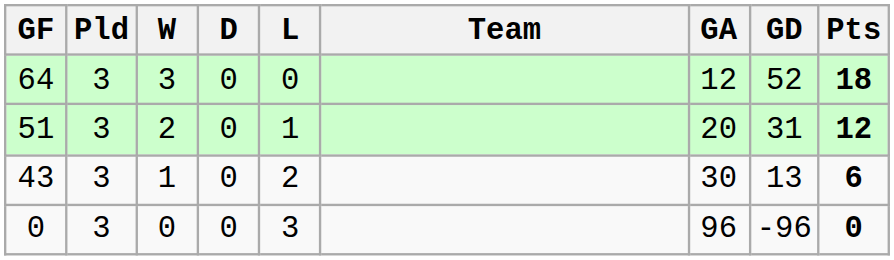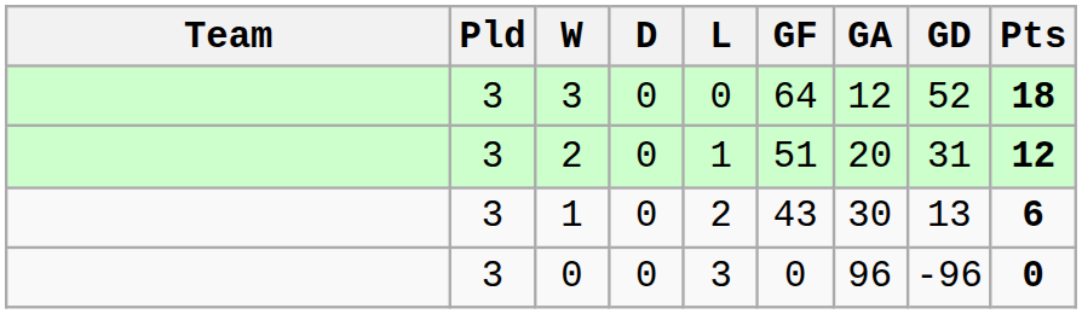columns swapped: Team <-> GF
